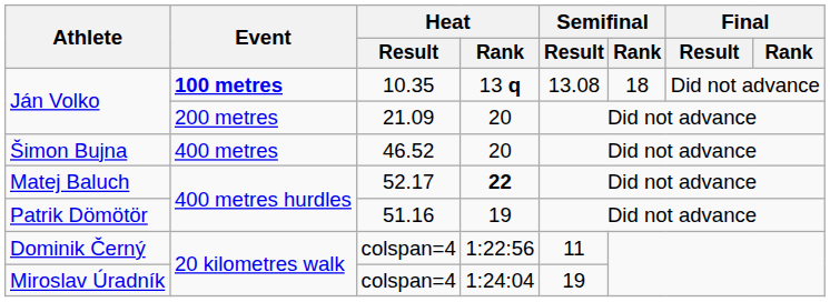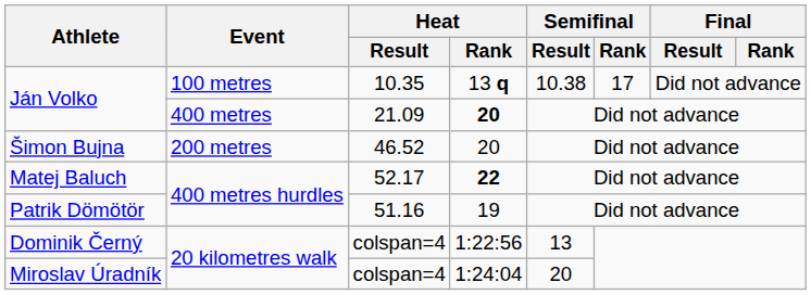Ján Volko / 10.35 | Event: bold -> normal
Ján Volko / 10.35 | Semifinal / Result: 13.08 -> 10.38
Ján Volko / 10.35 | Semifinal / Rank: 18 -> 17
Ján Volko / 21.09 | Event: 200 metres -> 400 metres
Ján Volko / 21.09 | Heat / Rank: normal -> bold
Šimon Bujna | Event: 400 metres -> 200 metres
Dominik Černý | Semifinal / Result: 11 -> 13
Miroslav Úradník | Semifinal / Result: 19 -> 20
